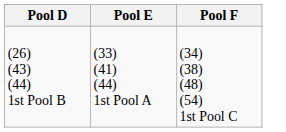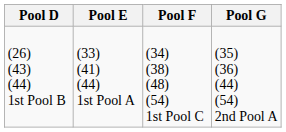+ column: Pool G | (35) (36) (44) (54) 2nd Pool A
